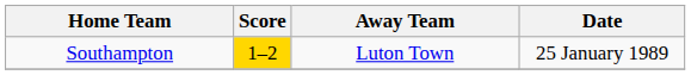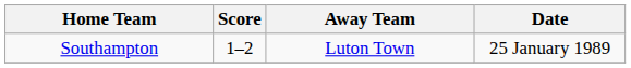Southampton | Score: gold background -> no background
